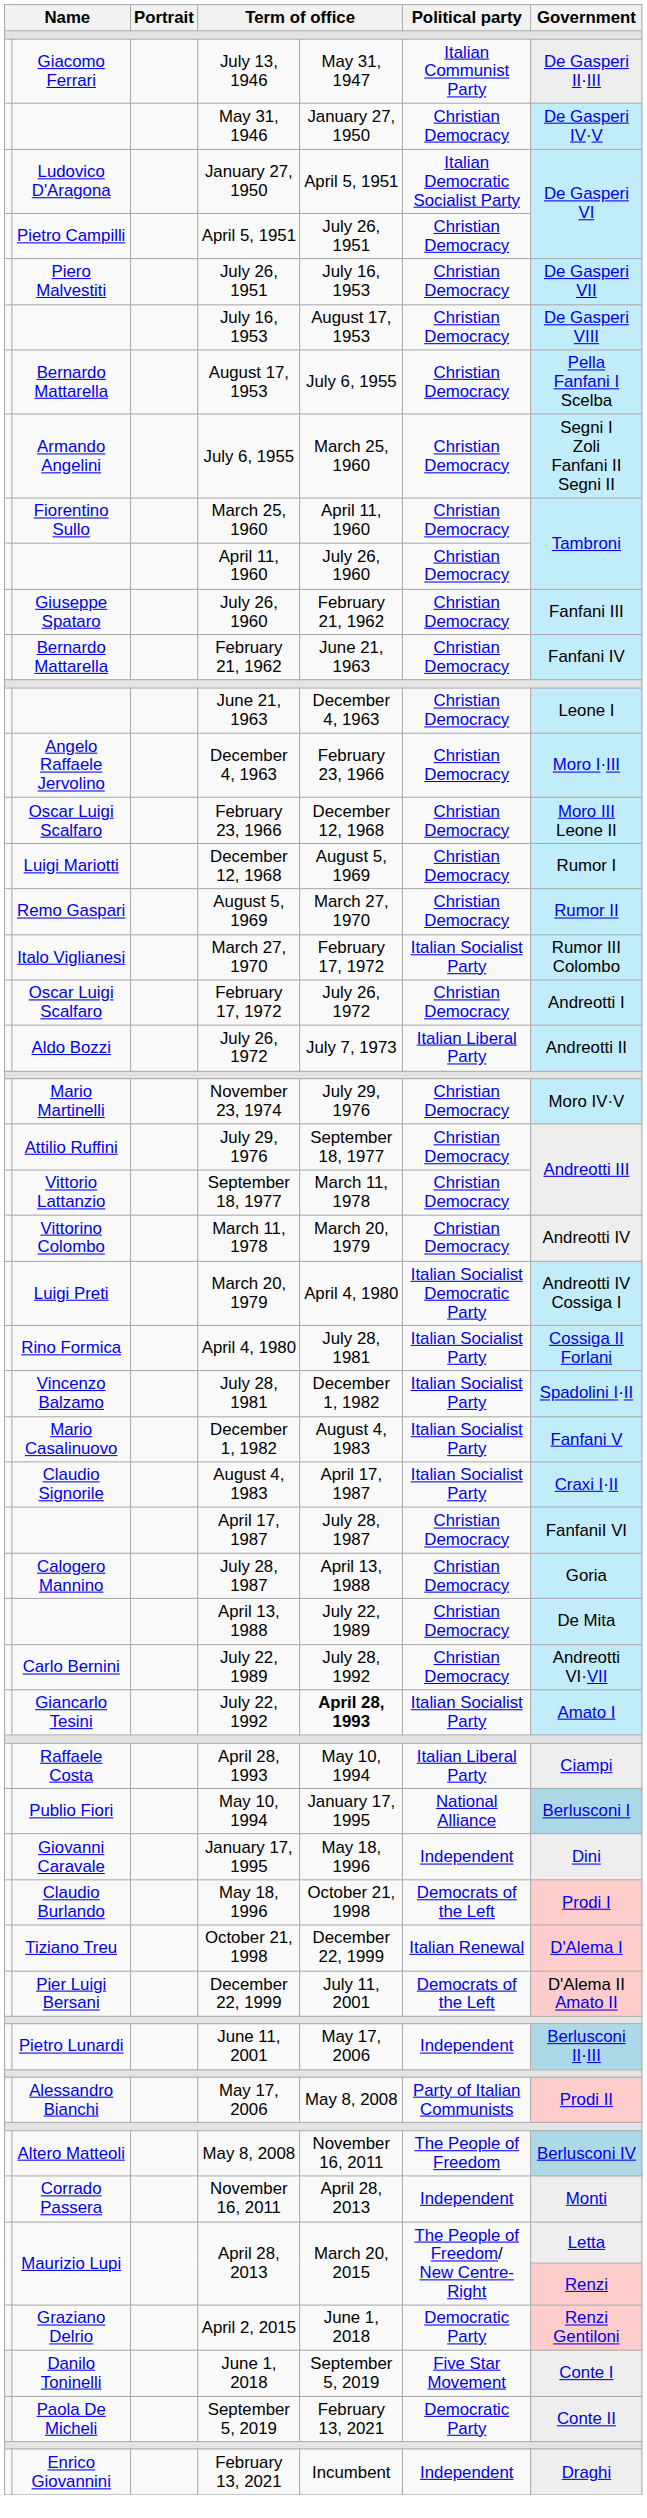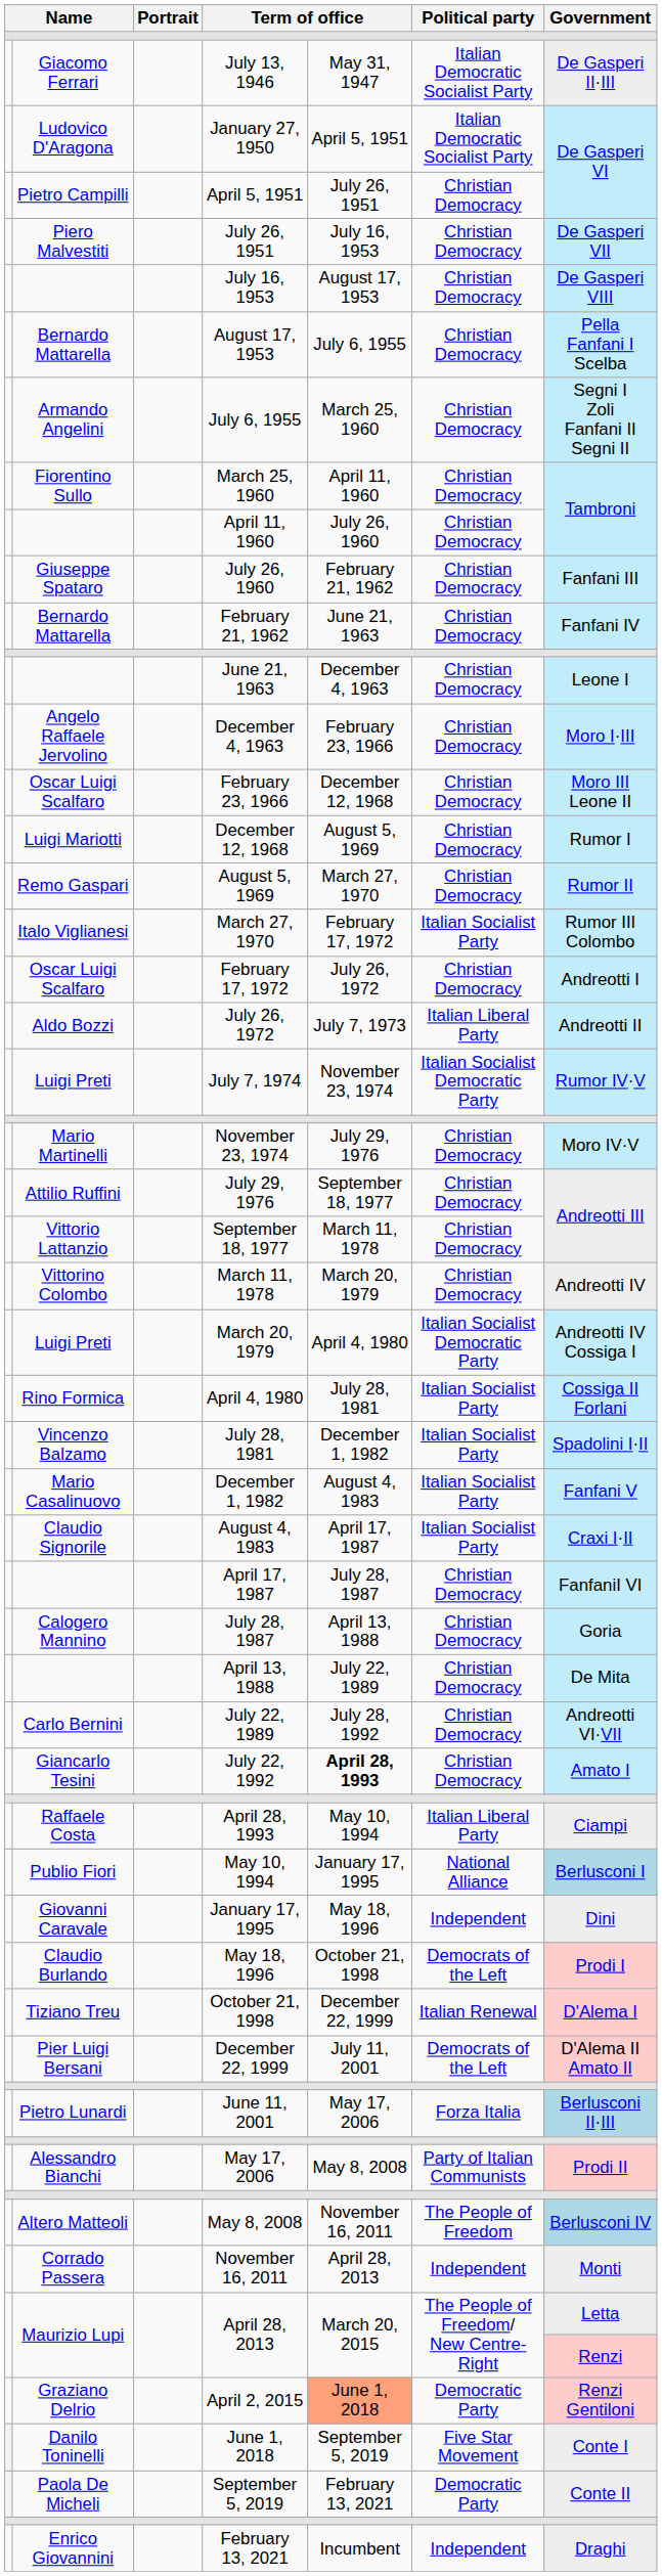July 13, 1946 | Political party: Italian Communist Party -> Italian Democratic Socialist Party
- row: May 31, 1946 | January 27, 1950 | Christian Democracy | De Gasperi IV·V
+ row: Luigi Preti | July 7, 1974 | November 23, 1974 | Italian Socialist Democratic Party | Rumor IV·V
July 22, 1992 | Political party: Italian Socialist Party -> Christian Democracy
June 11, 2001 | Political party: Independent -> Forza Italia
April 2, 2015 | column 5: no background -> lightsalmon background
